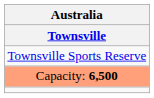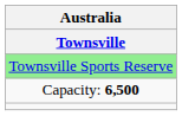Townsville Sports Reserve | Townsville: no background -> lightgreen background
Capacity: 6,500 | Townsville: lightsalmon background -> no background
